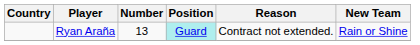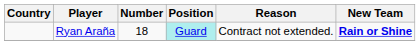Ryan Araña | Number: 13 -> 18
Ryan Araña | New Team: normal -> bold
